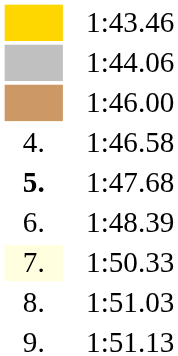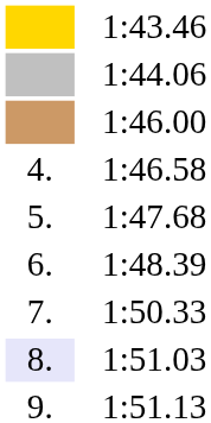1:47.68 | column 1: bold -> normal
1:50.33 | column 1: lightyellow background -> no background
1:51.03 | column 1: no background -> lavender background
